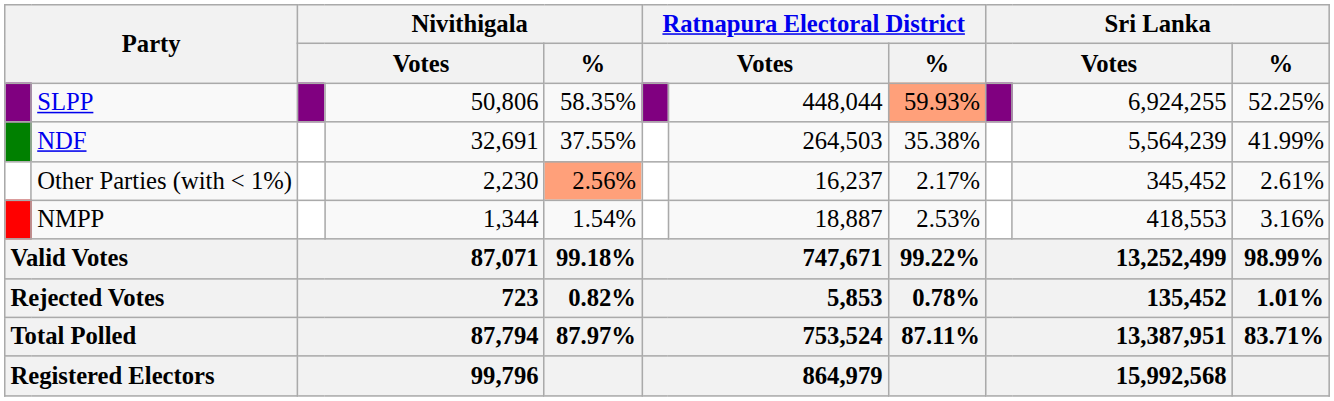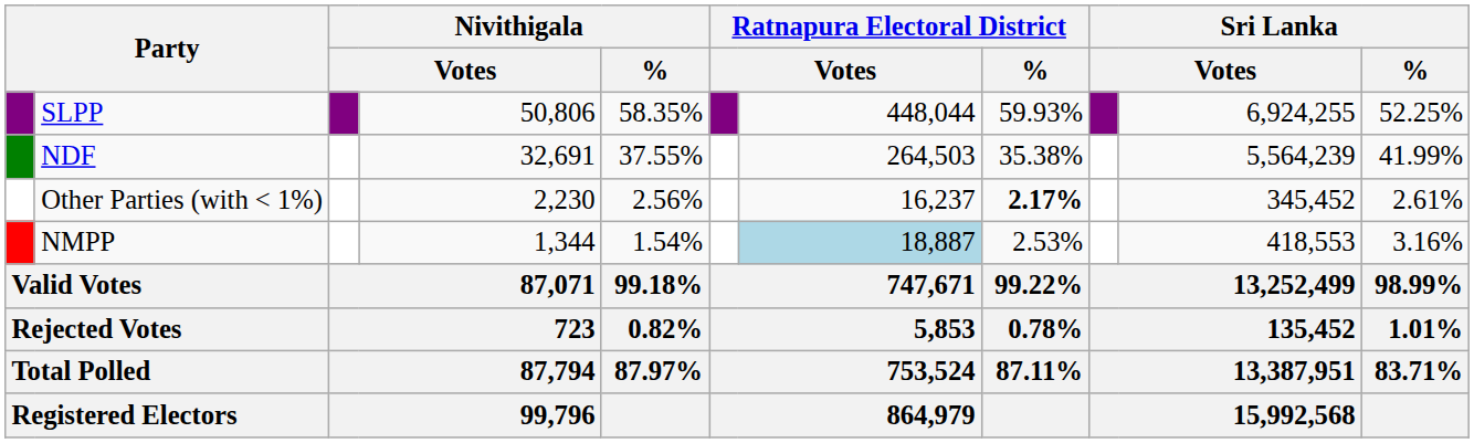SLPP | Ratnapura Electoral District / %: lightsalmon background -> no background
Other Parties (with < 1%) | Nivithigala / %: lightsalmon background -> no background
Other Parties (with < 1%) | Ratnapura Electoral District / %: normal -> bold
NMPP | column 7: no background -> lightblue background
